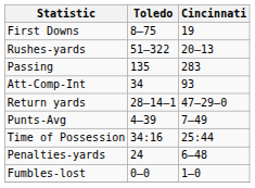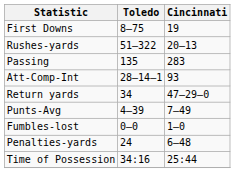Att-Comp-Int | Toledo: 34 -> 28–14–1
Return yards | Toledo: 28–14–1 -> 34
rows swapped: Fumbles-lost <-> Time of Possession
